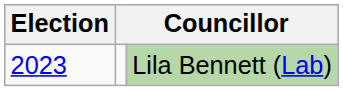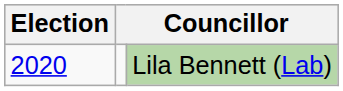Lila Bennett (Lab) | Election: 2023 -> 2020
